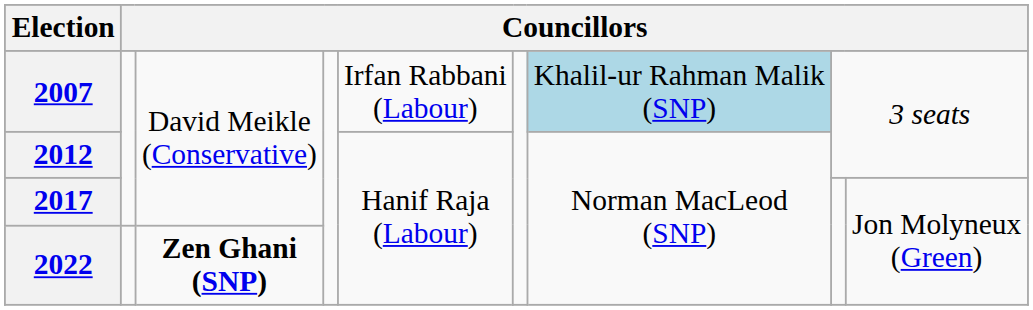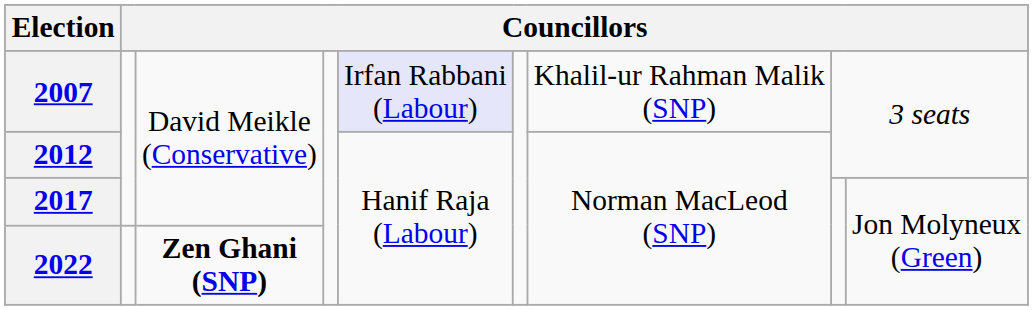2007 | column 5: no background -> lavender background
2007 | column 7: lightblue background -> no background
